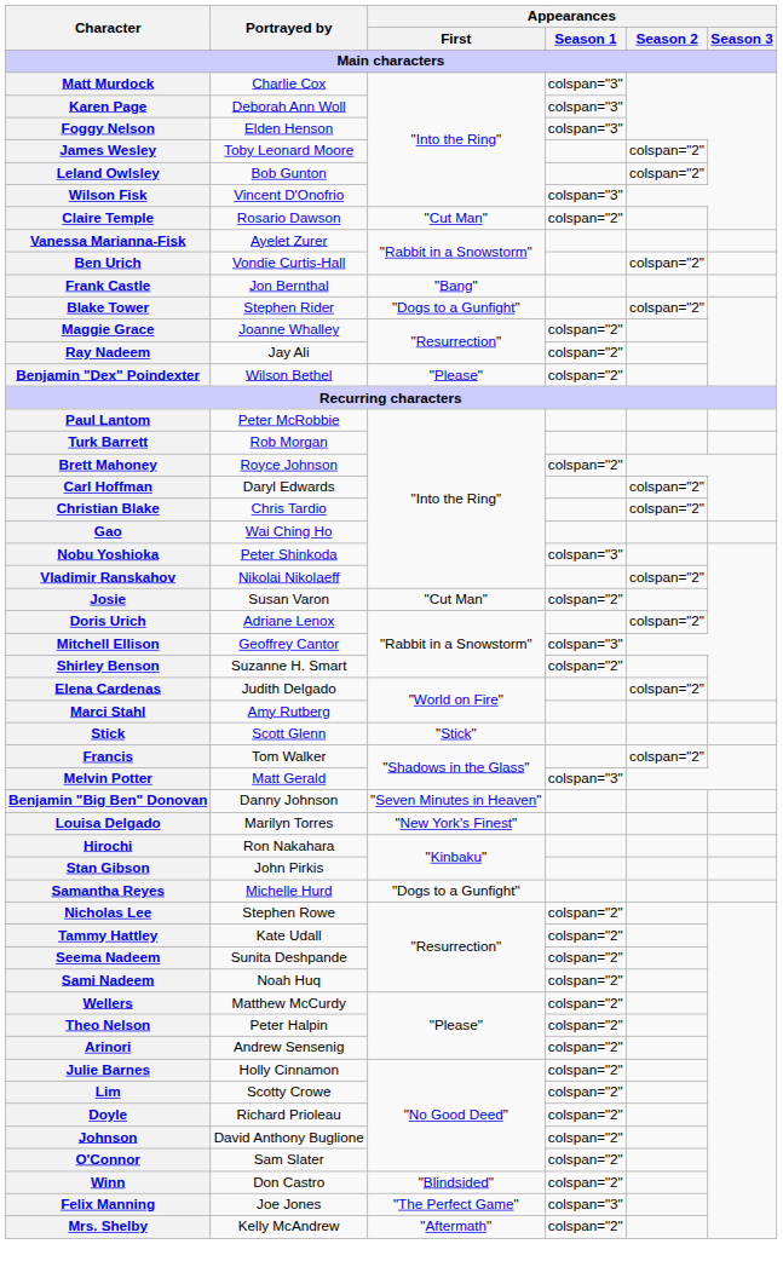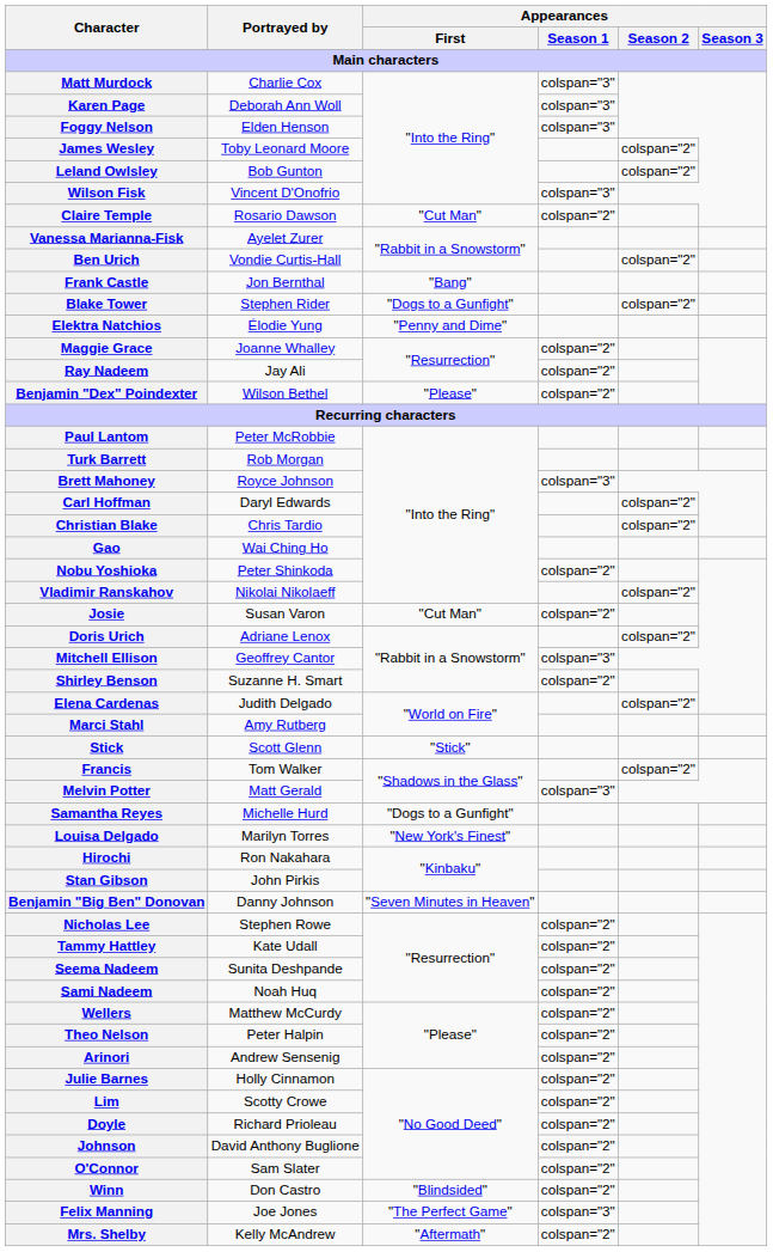+ row: Elektra Natchios | Élodie Yung | "Penny and Dime"
Brett Mahoney | Appearances / Season 1: colspan="2" -> colspan="3"
Nobu Yoshioka | Appearances / Season 1: colspan="3" -> colspan="2"
rows swapped: Samantha Reyes <-> Benjamin "Big Ben" Donovan
